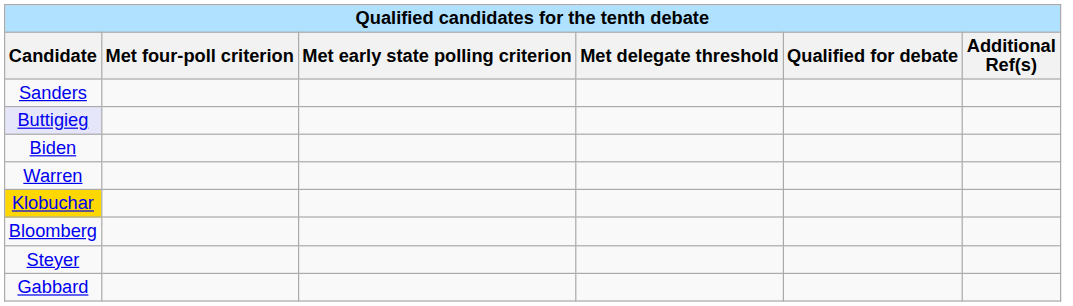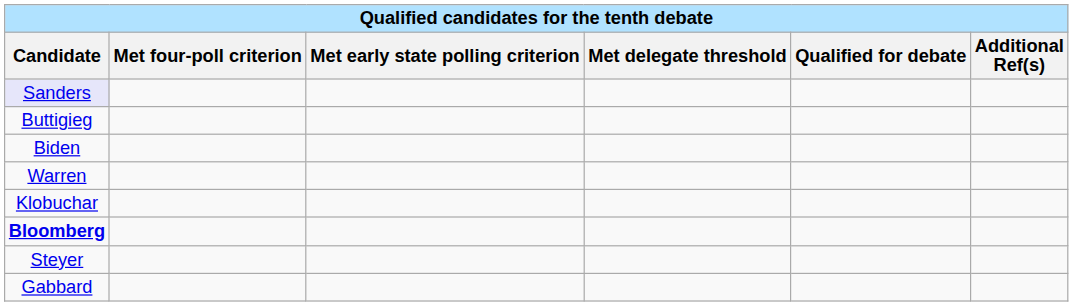Sanders | Candidate: no background -> lavender background
Buttigieg | Candidate: lavender background -> no background
Klobuchar | Candidate: gold background -> no background
Bloomberg | Candidate: normal -> bold
